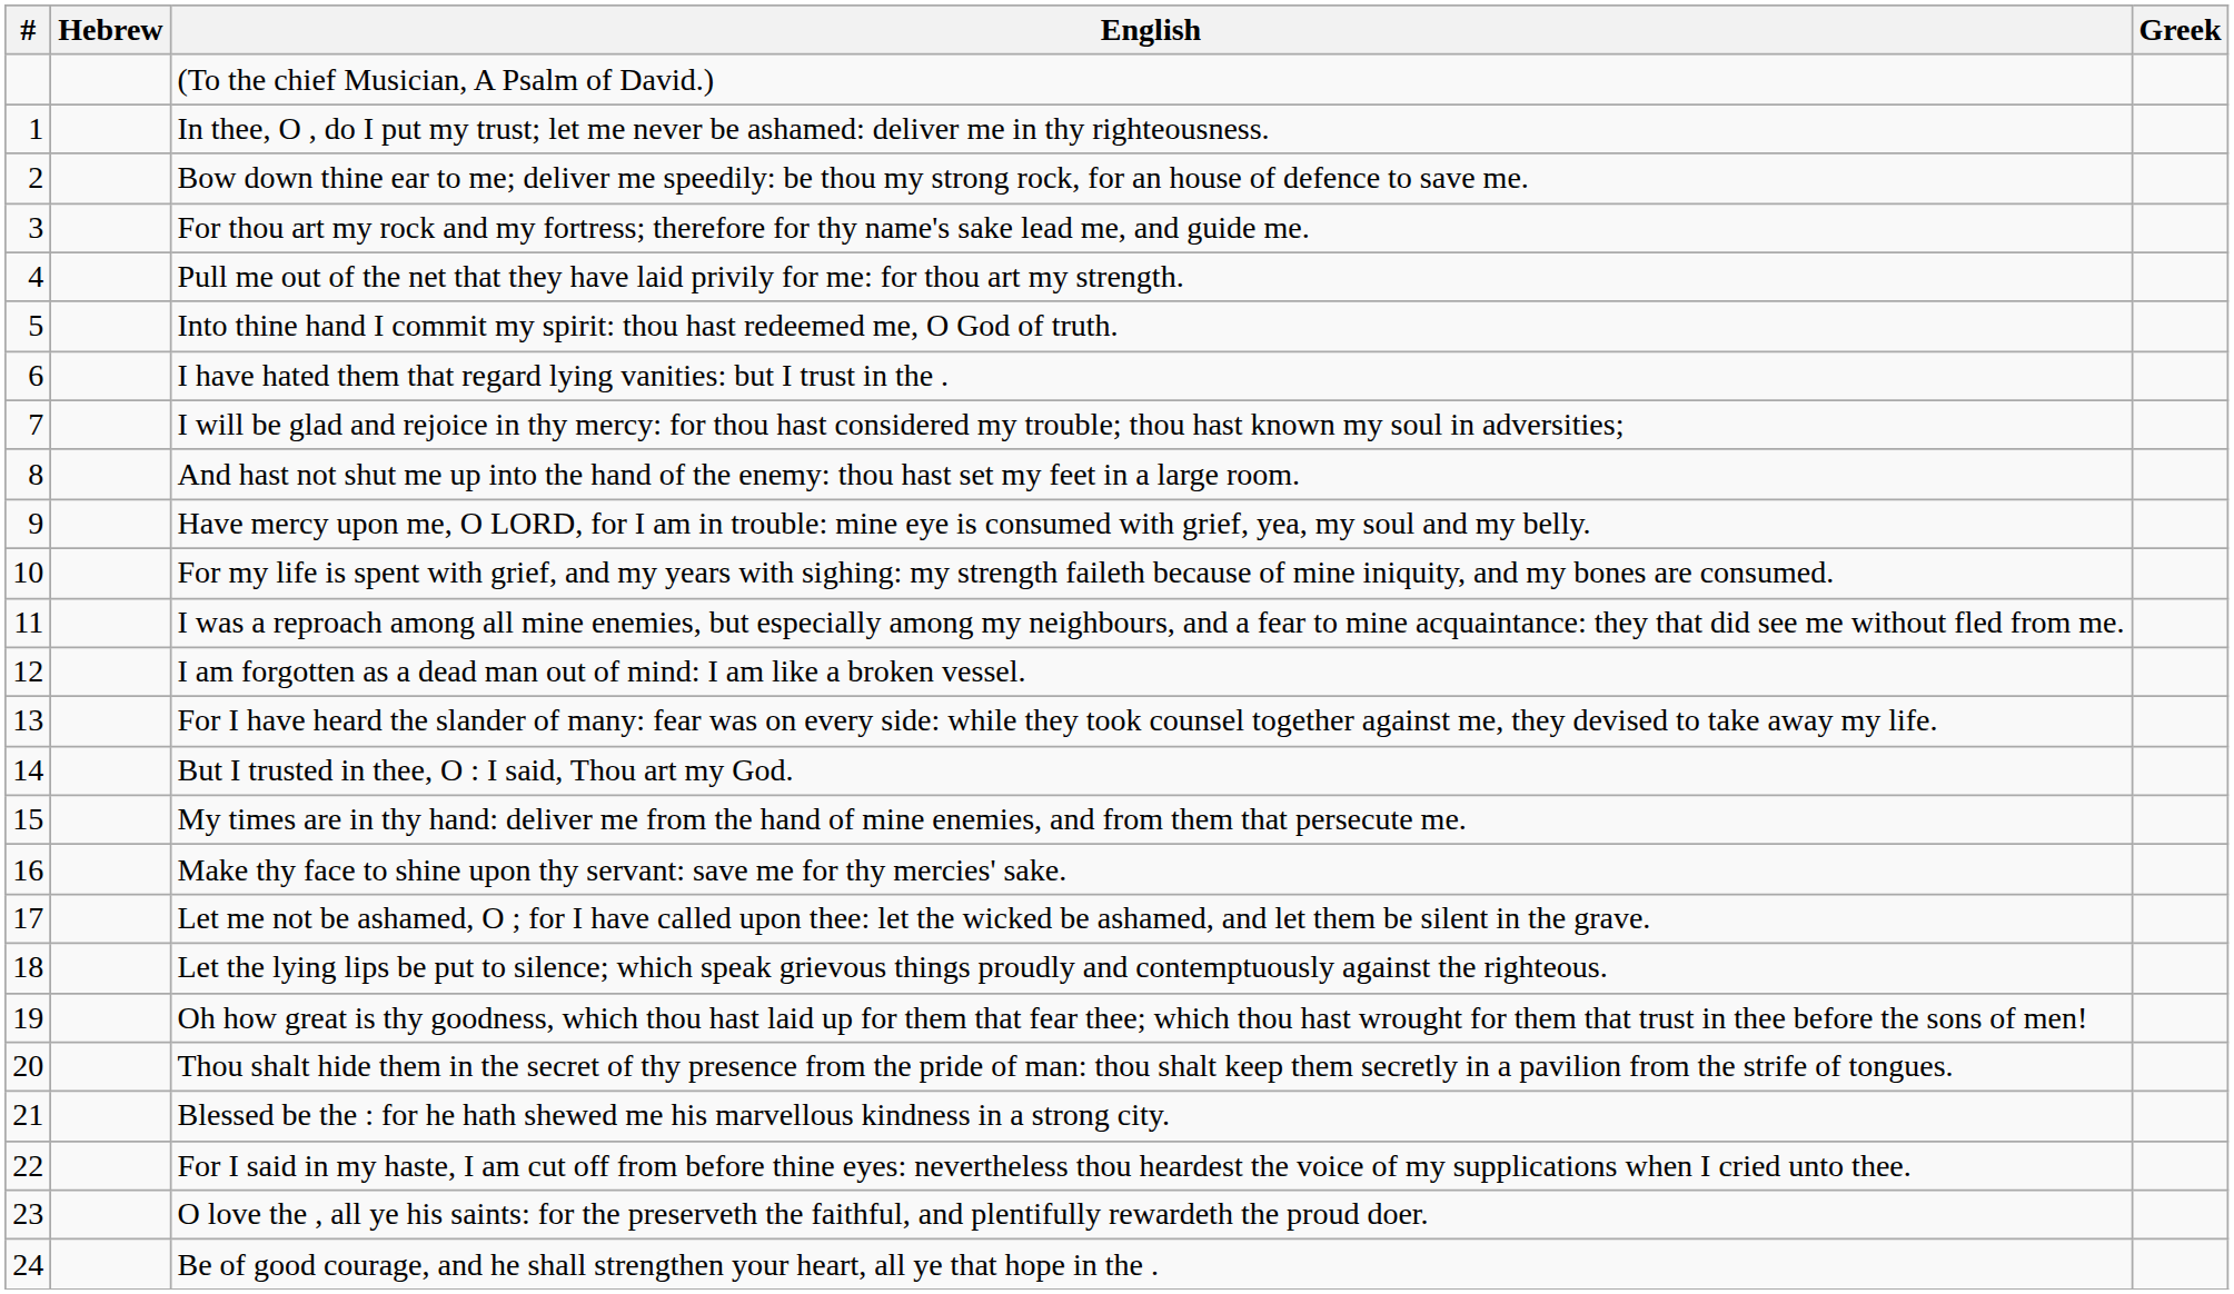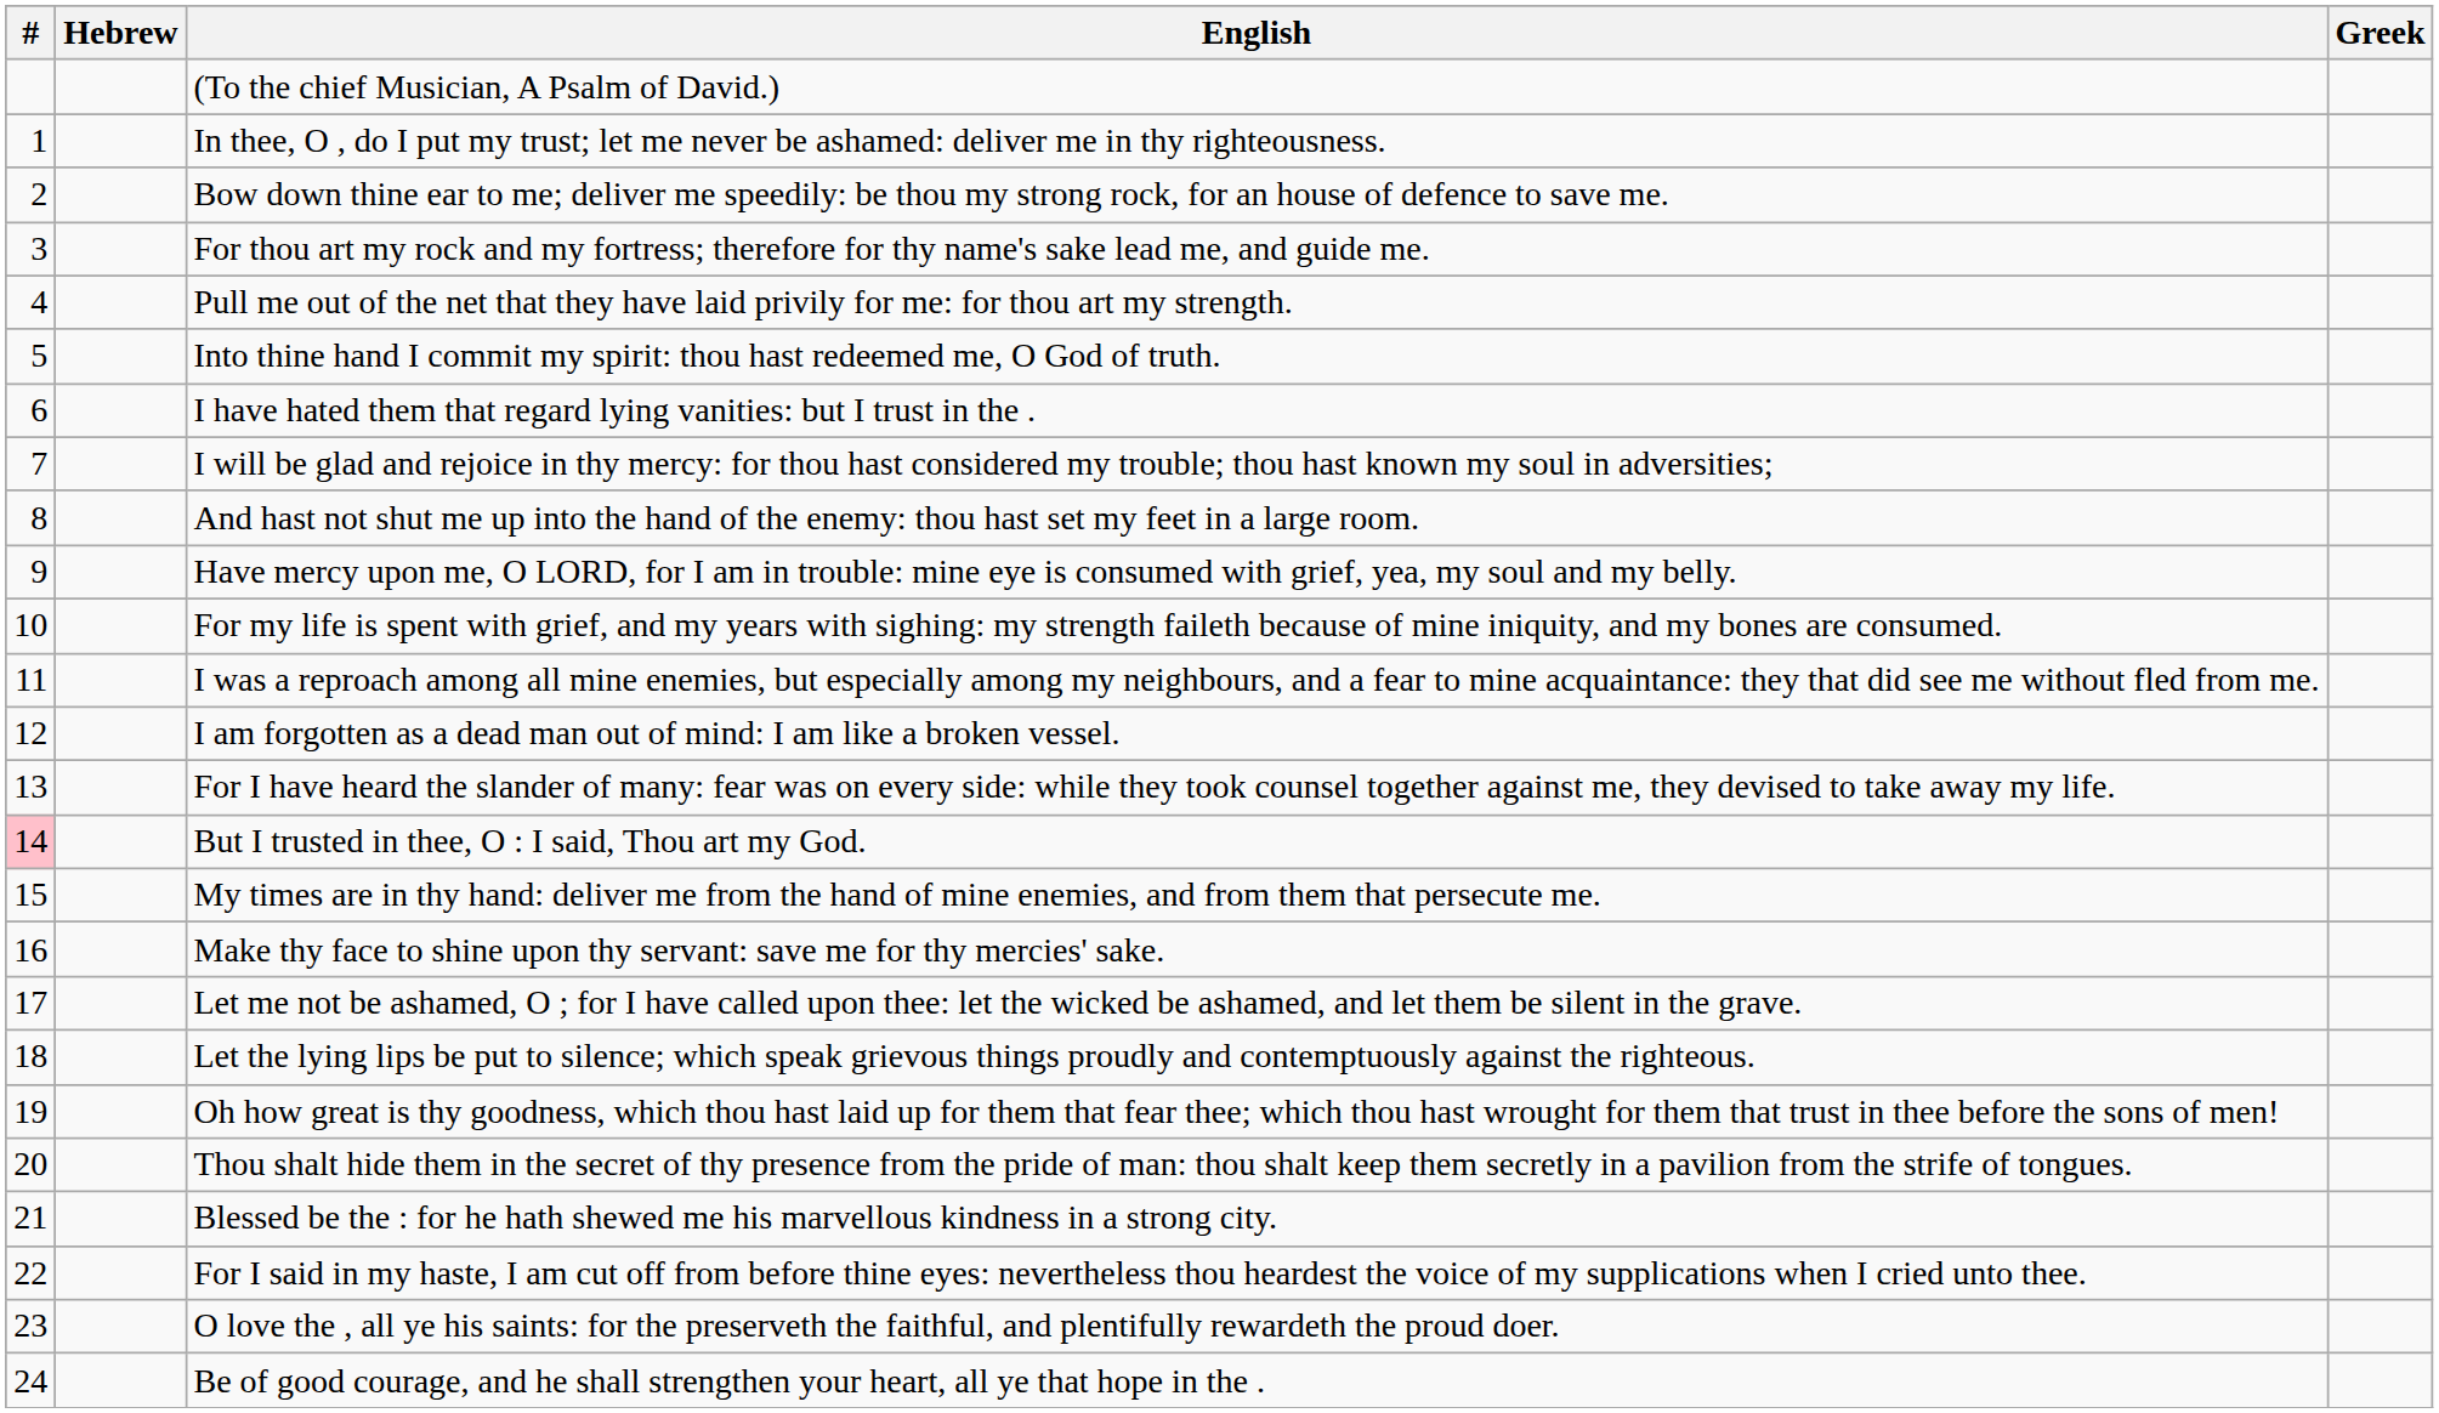But I trusted in thee, O : I said, Thou art my God. | #: no background -> pink background
